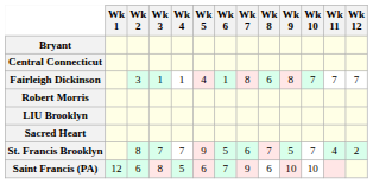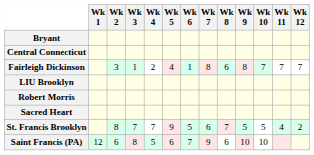Fairleigh Dickinson | Wk 4: 1 -> 2
rows swapped: LIU Brooklyn <-> Robert Morris
St. Francis Brooklyn | Wk 10: 7 -> 5
